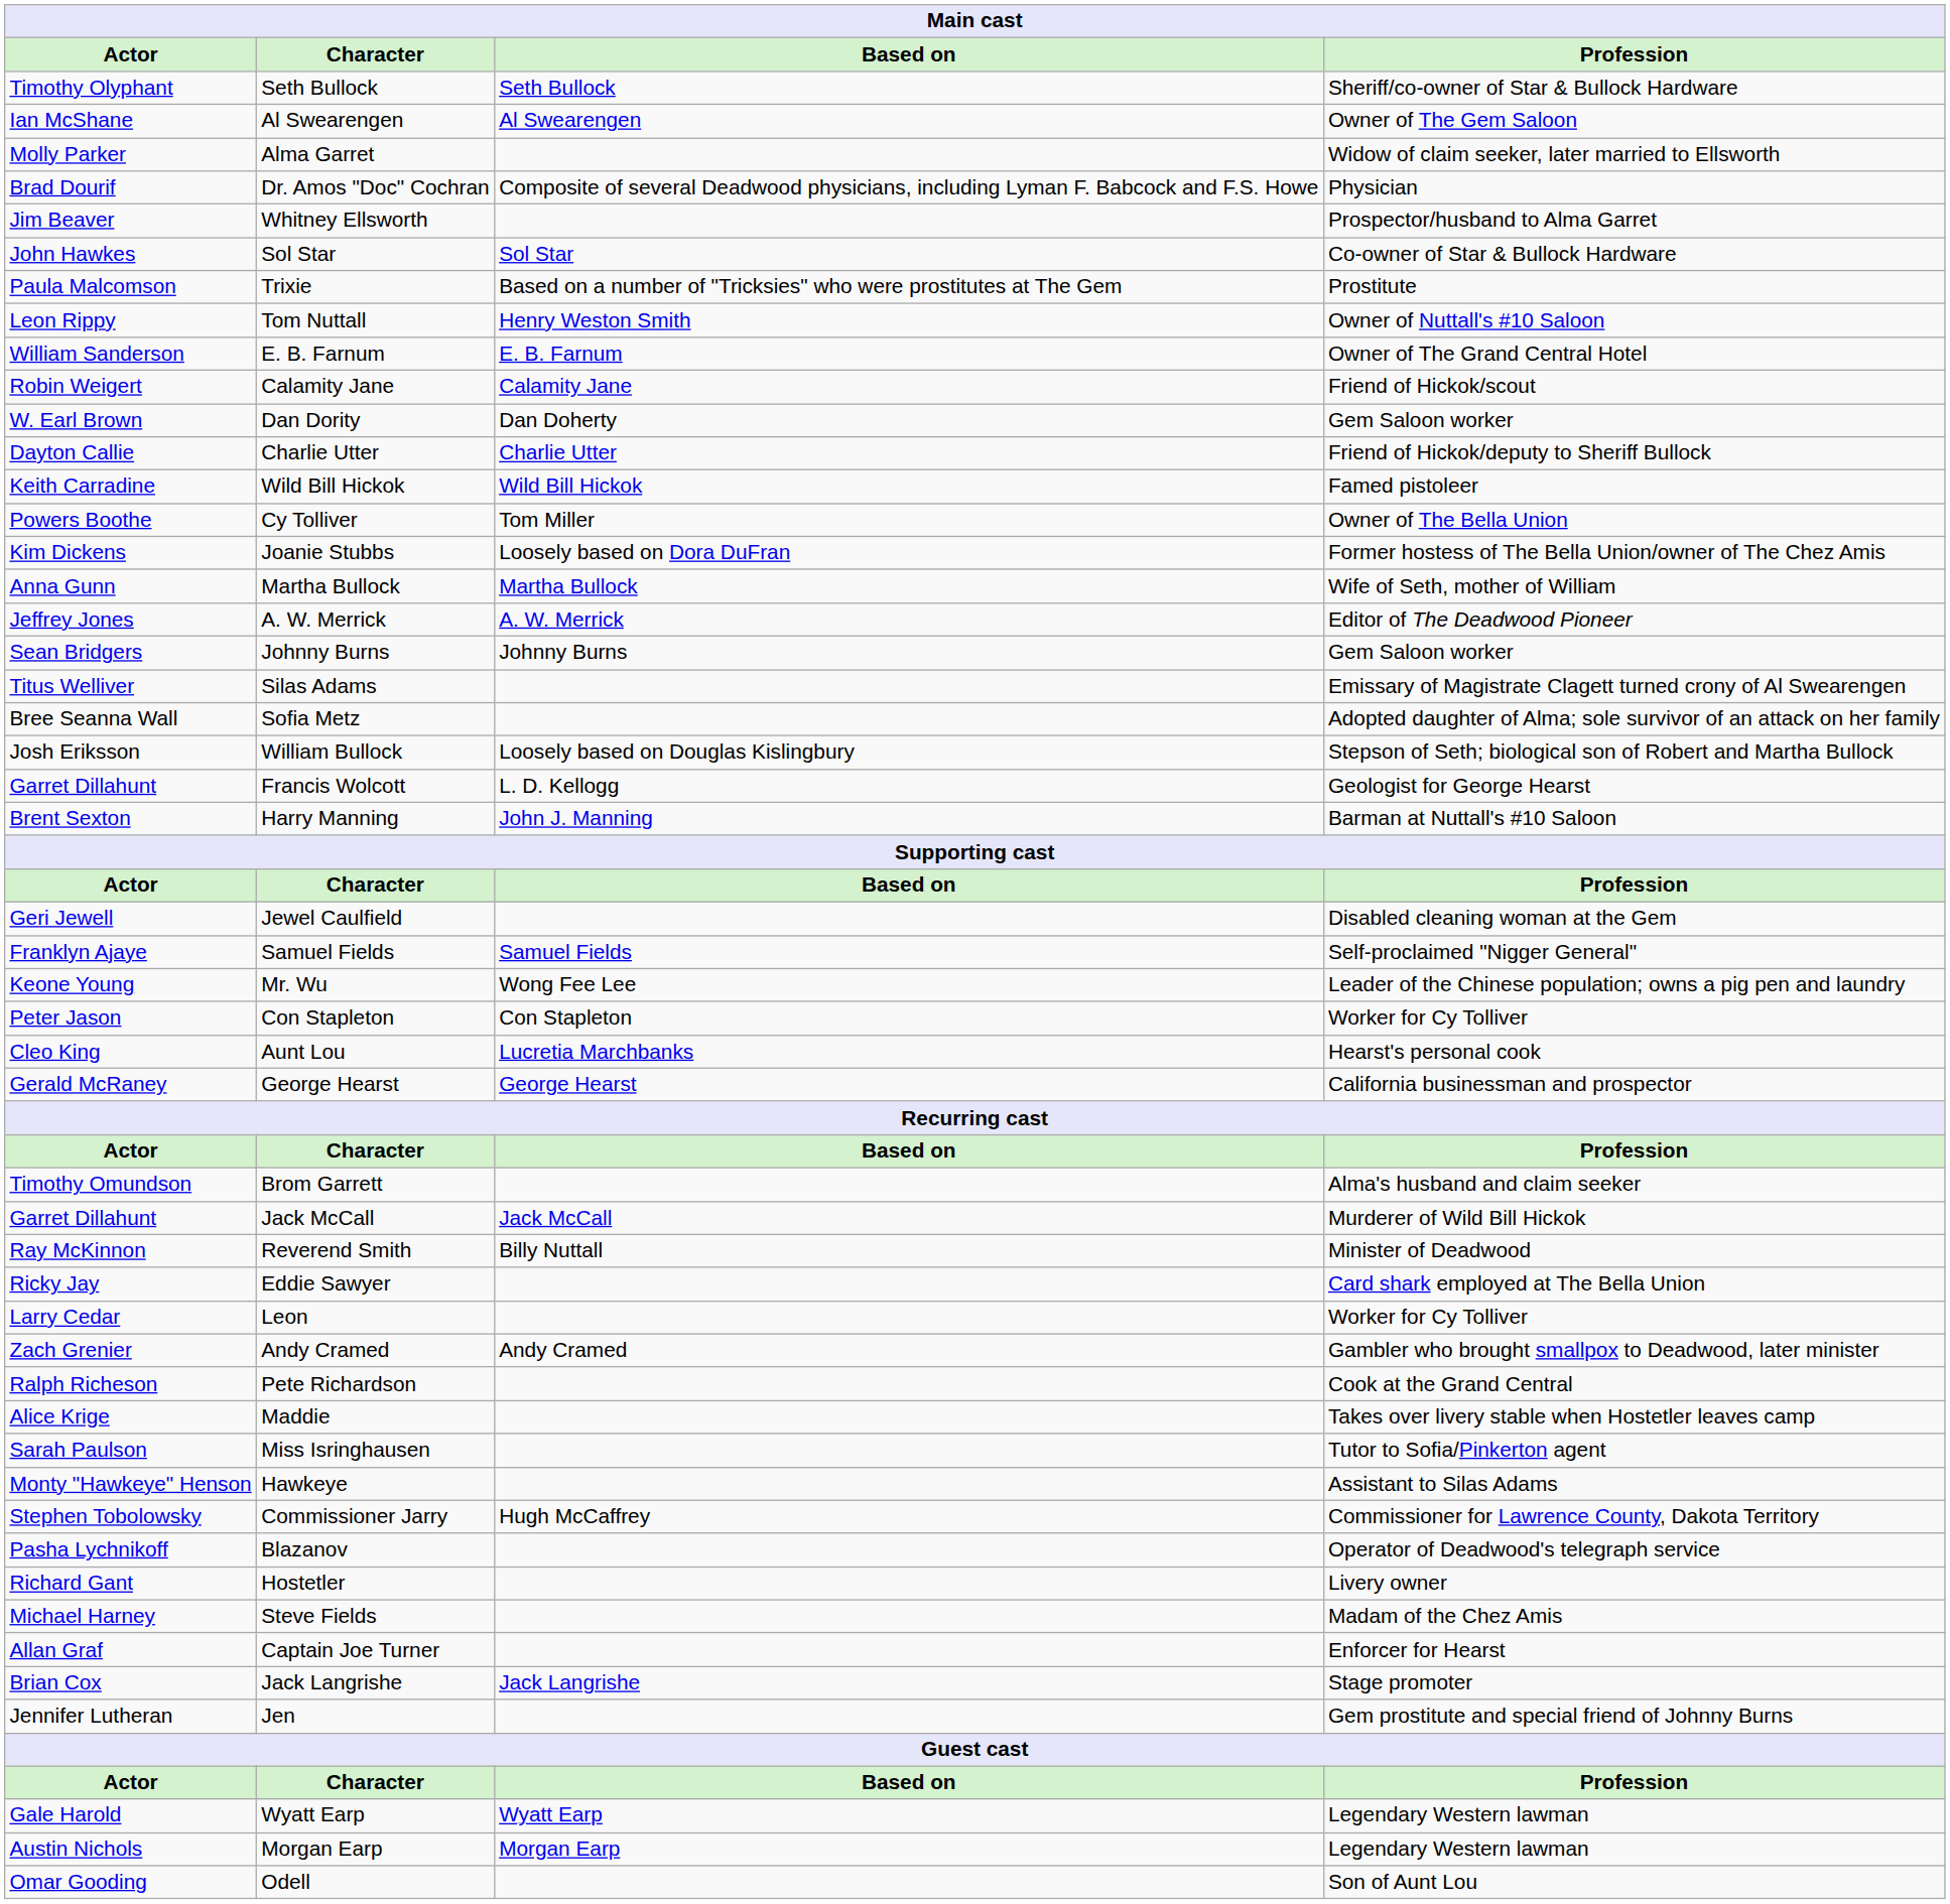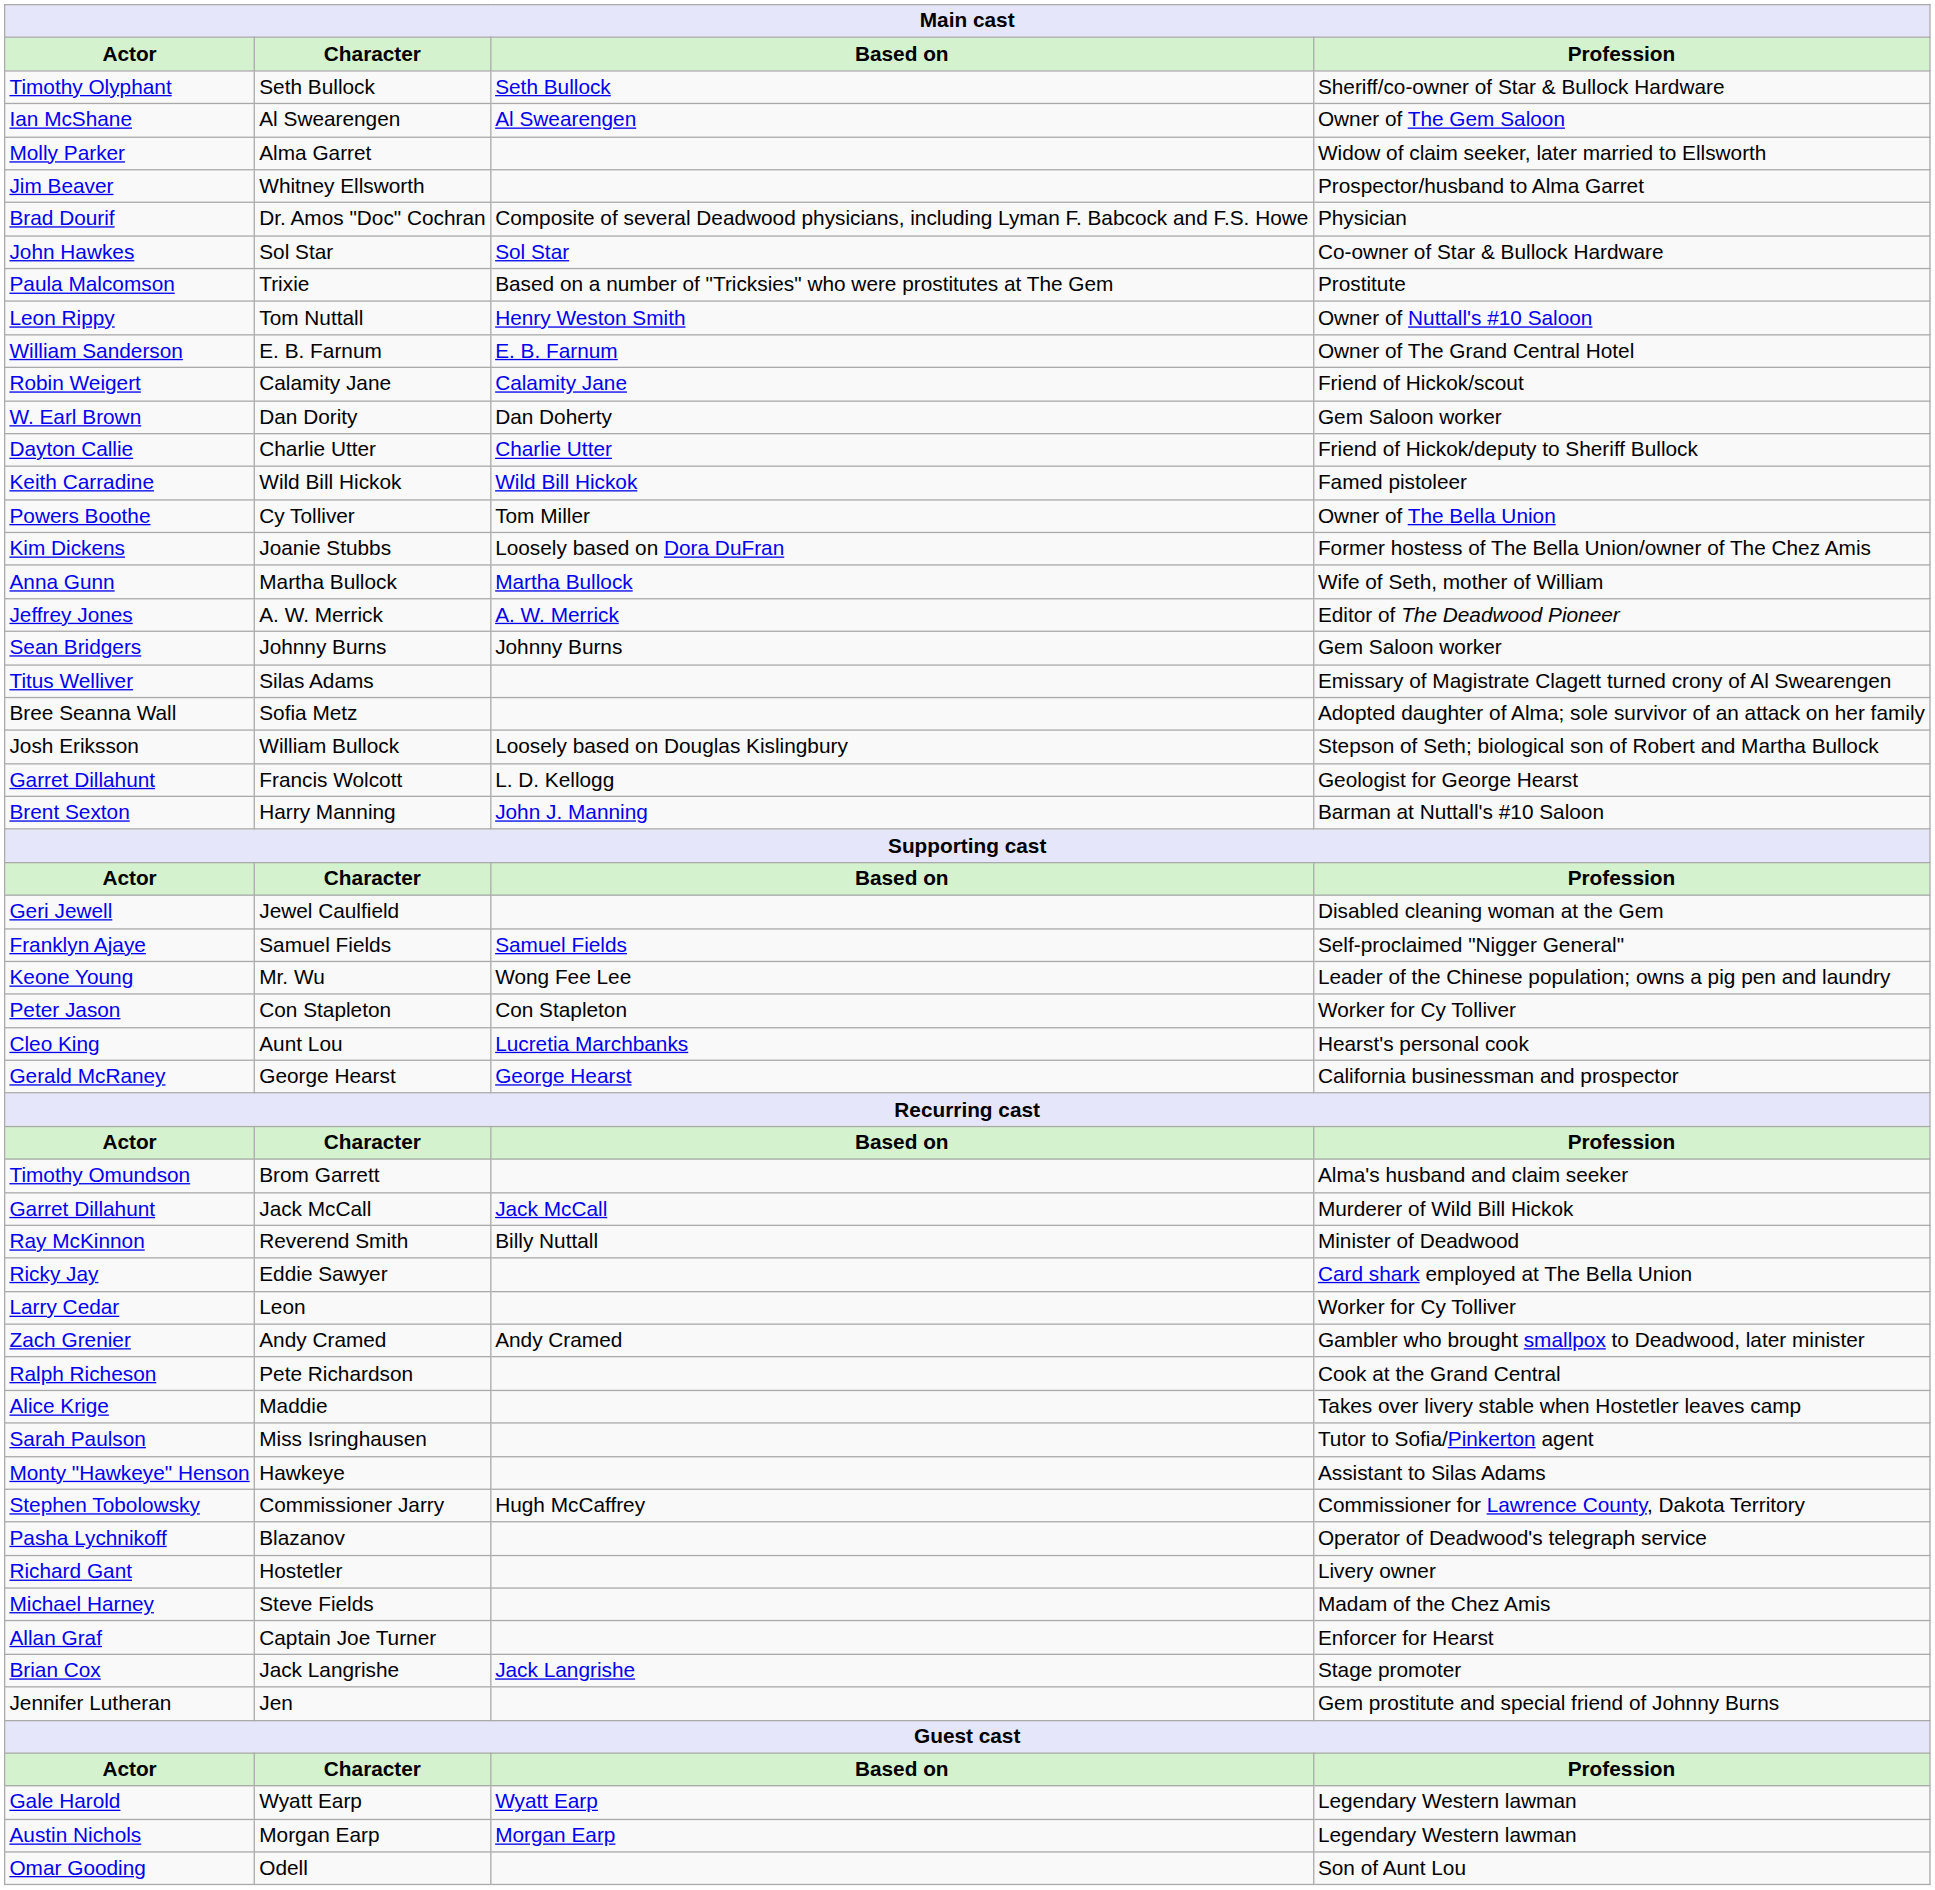rows swapped: Whitney Ellsworth <-> Dr. Amos "Doc" Cochran
